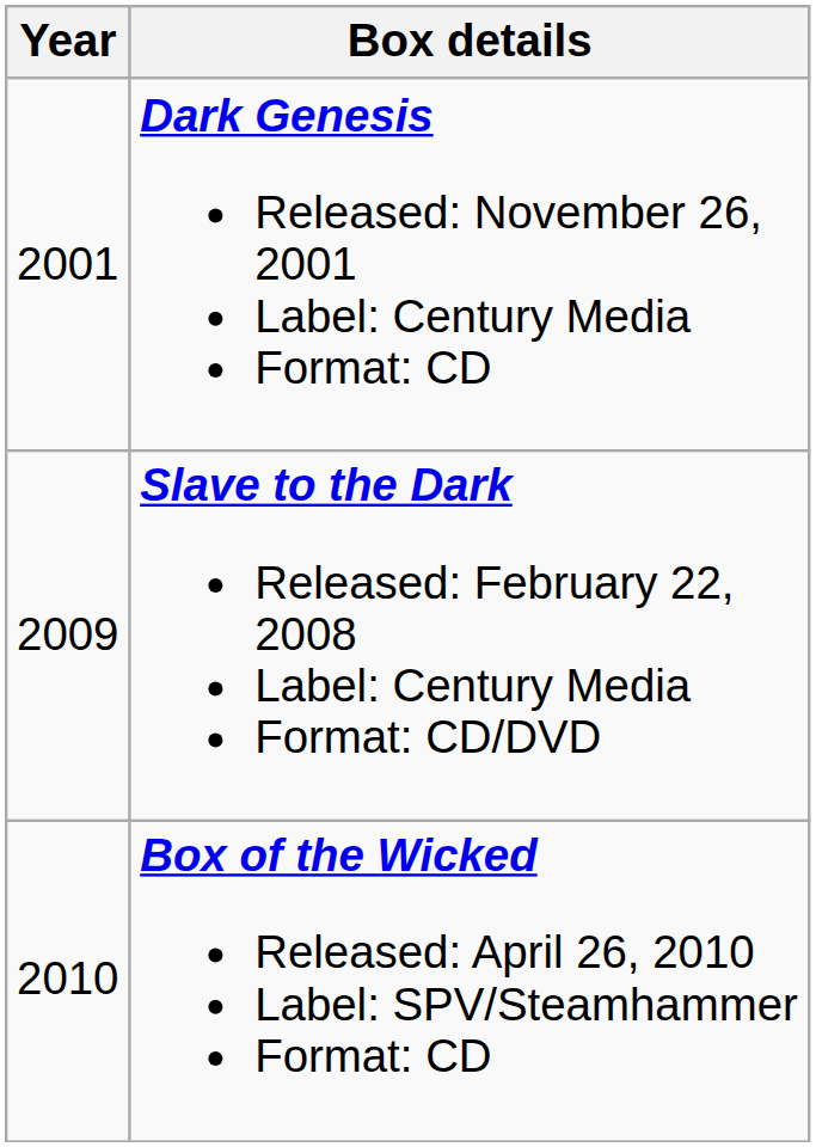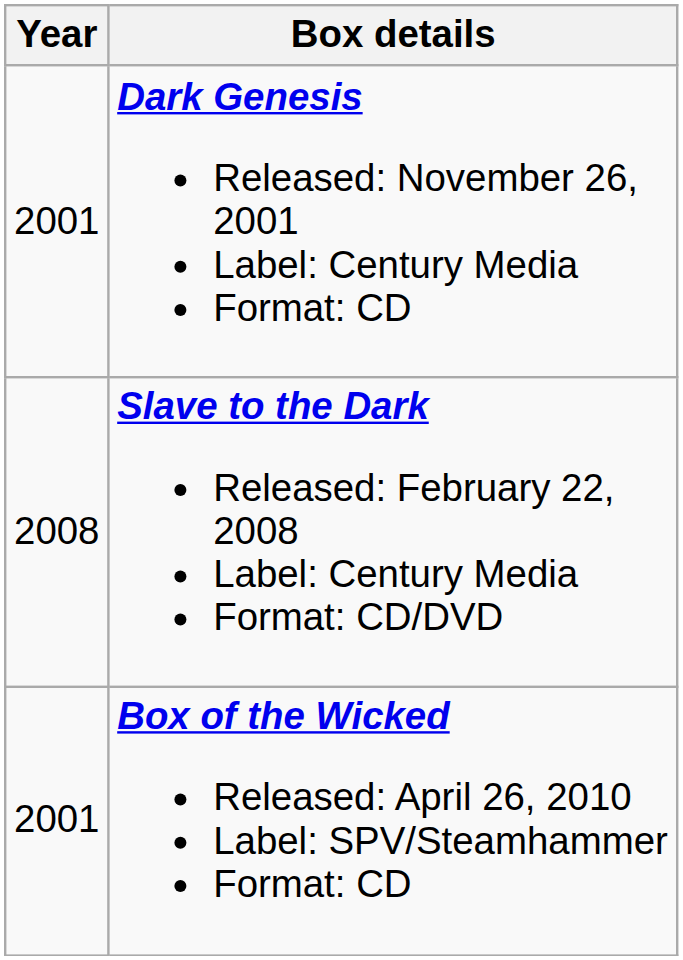row 3 | Year: 2009 -> 2008
row 4 | Year: 2010 -> 2001
